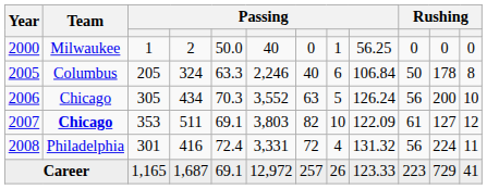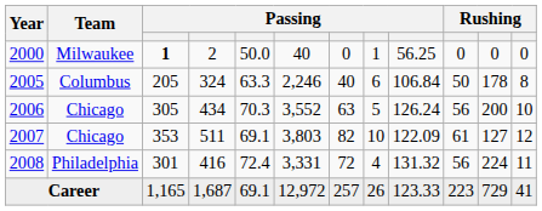2000 | column 3: normal -> bold
2007 | Team: bold -> normal
